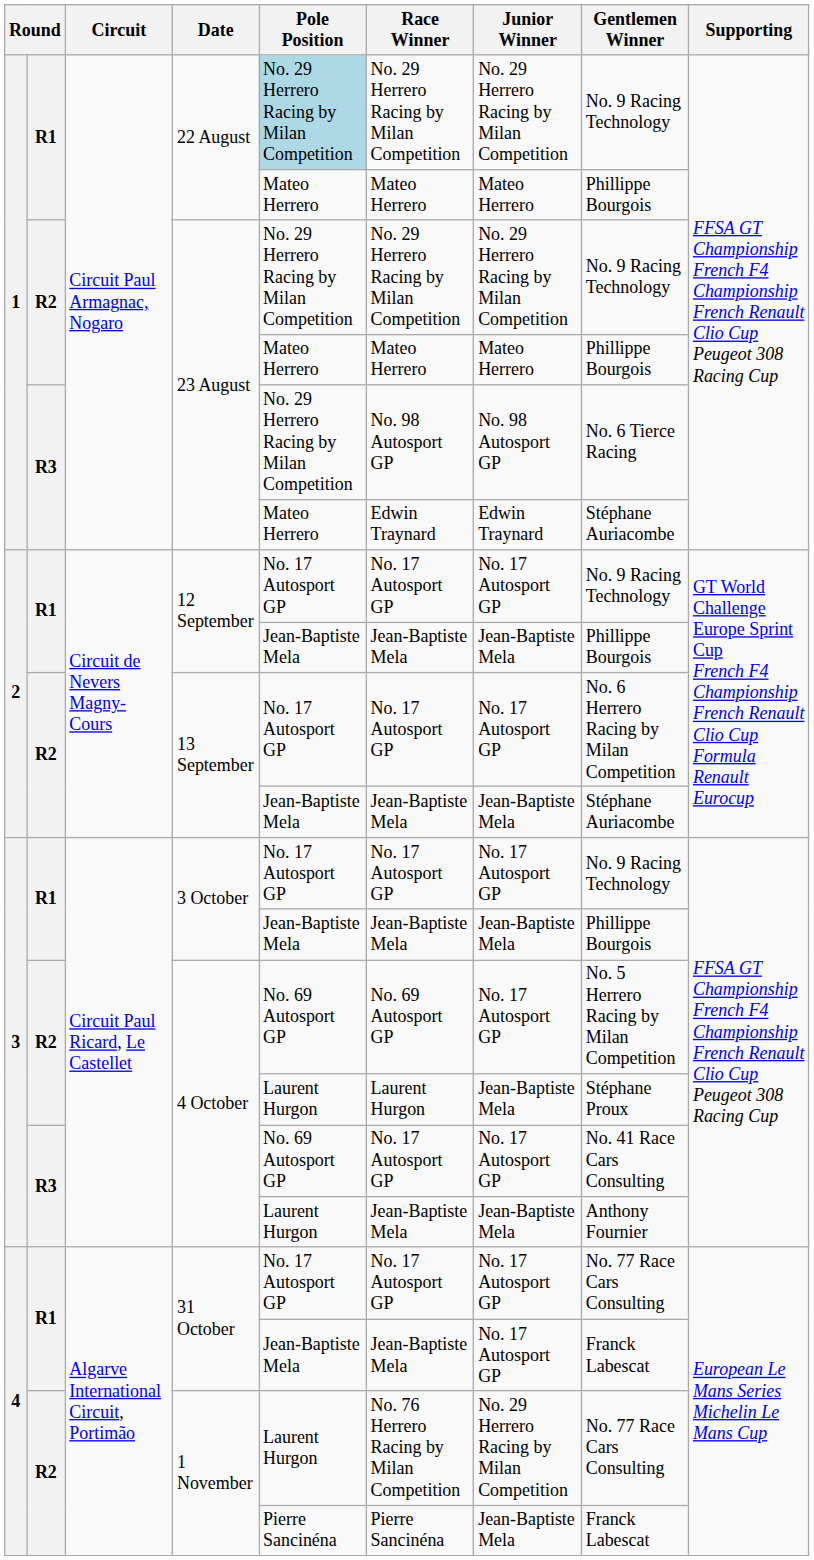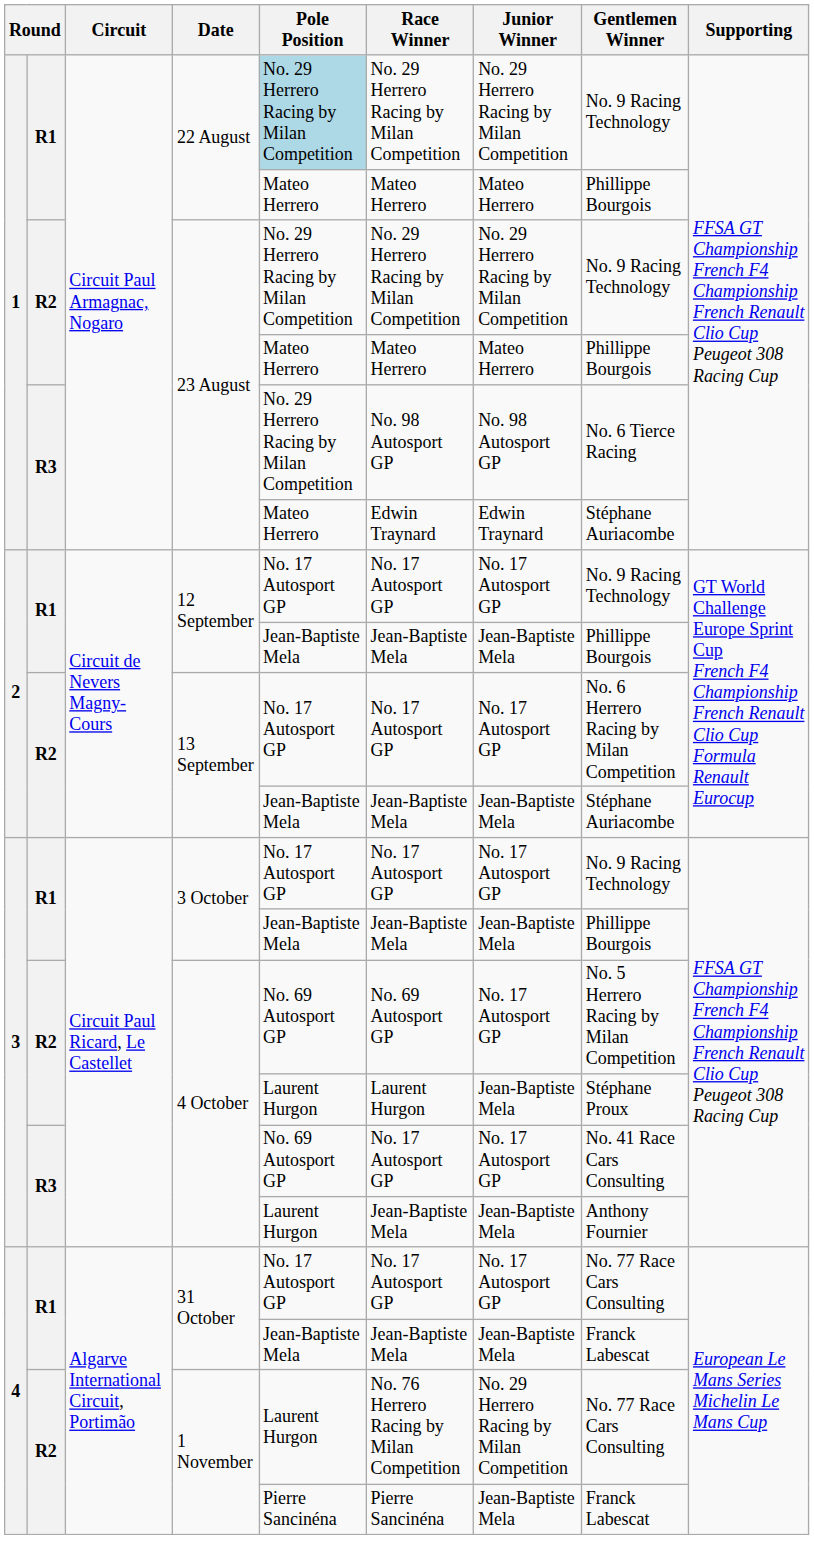row 19 | Junior Winner: No. 17 Autosport GP -> Jean-Baptiste Mela
